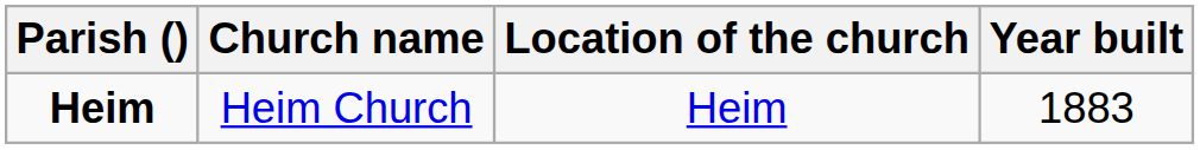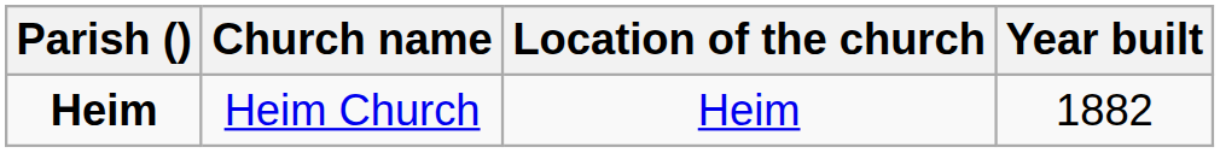row 2 | Year built: 1883 -> 1882
